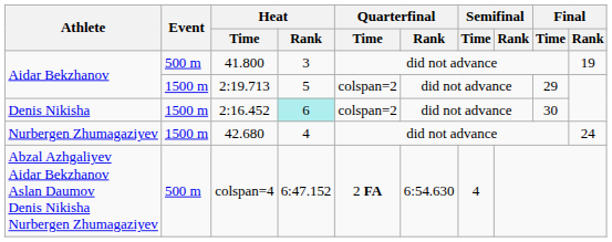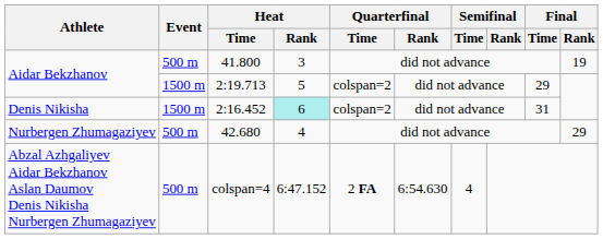2:16.452 | Final / Time: 30 -> 31
42.680 | Event: 1500 m -> 500 m
42.680 | Final / Rank: 24 -> 29
